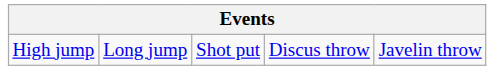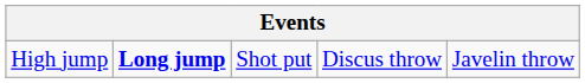High jump | column 2: normal -> bold
